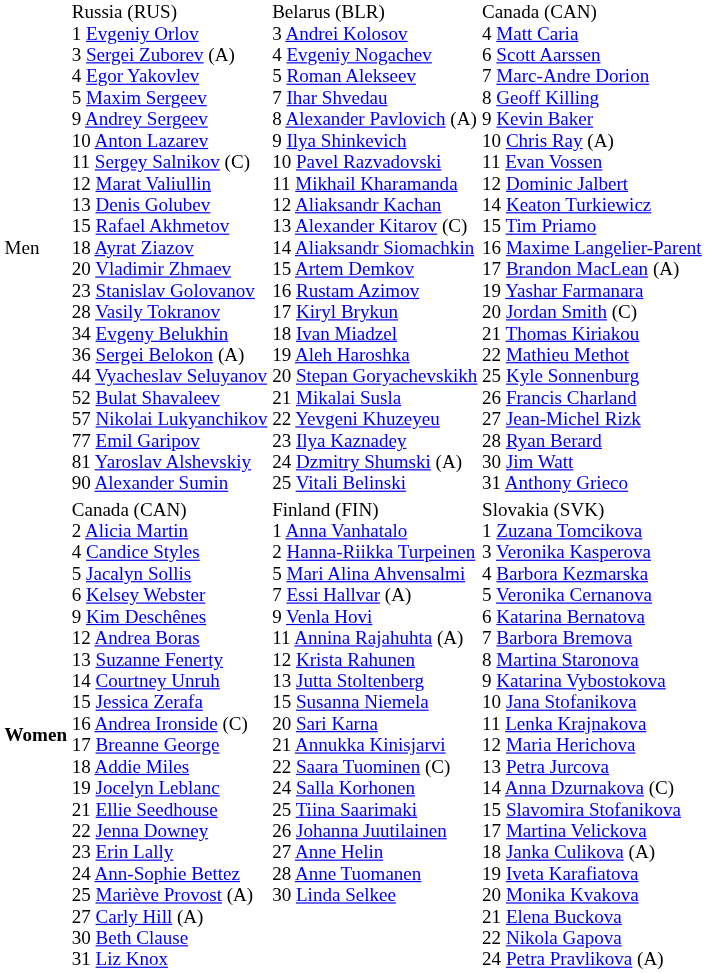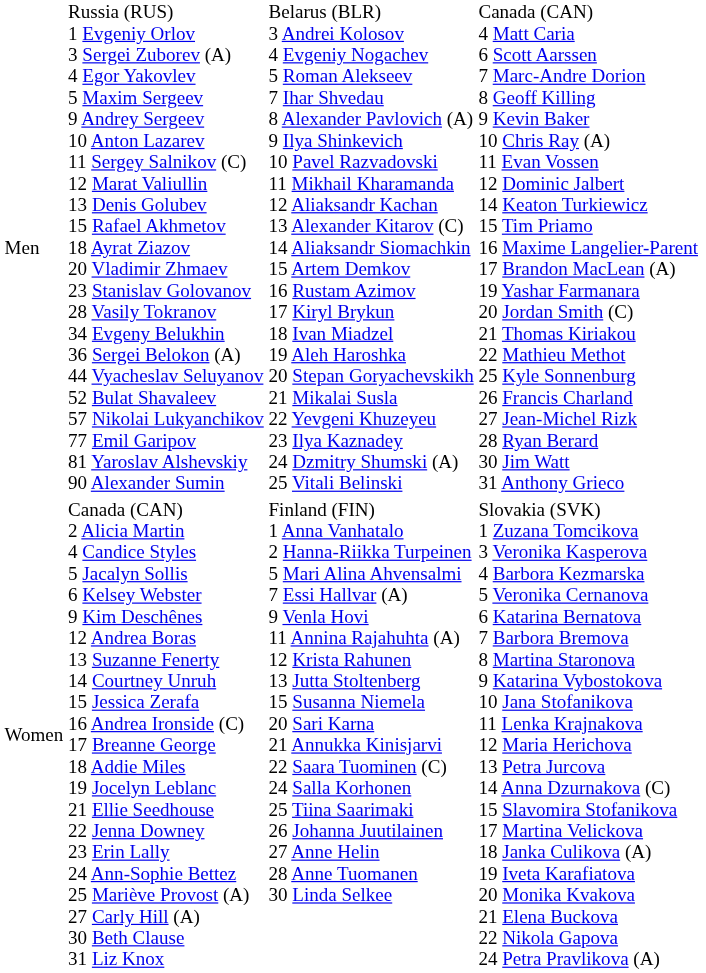Women | column 1: bold -> normal
